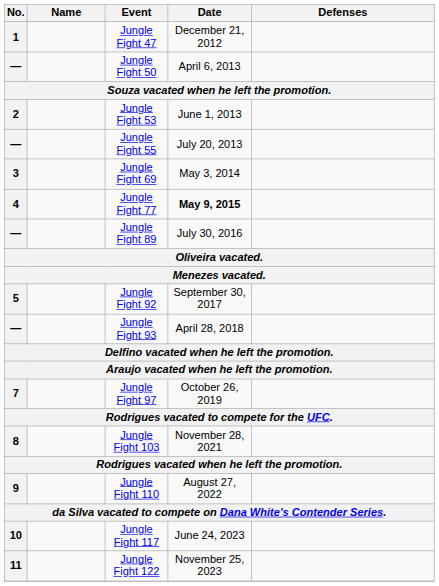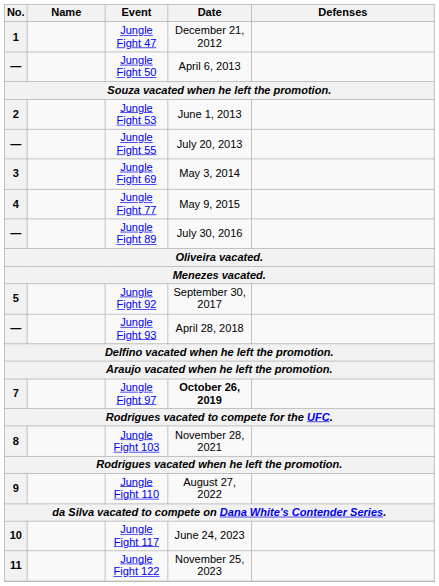Jungle Fight 77 | Date: bold -> normal
Jungle Fight 97 | Date: normal -> bold
